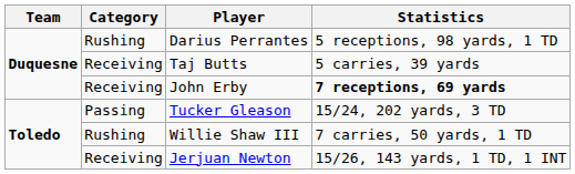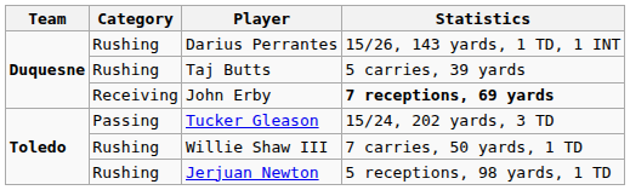Darius Perrantes | Statistics: 5 receptions, 98 yards, 1 TD -> 15/26, 143 yards, 1 TD, 1 INT
Taj Butts | Category: Receiving -> Rushing
Jerjuan Newton | Category: Receiving -> Rushing
Jerjuan Newton | Statistics: 15/26, 143 yards, 1 TD, 1 INT -> 5 receptions, 98 yards, 1 TD
